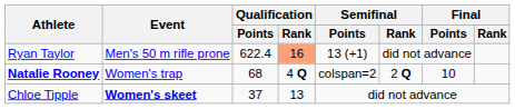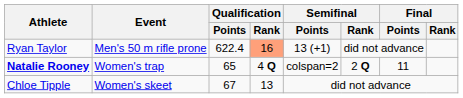Natalie Rooney | Qualification / Points: 68 -> 65
Natalie Rooney | Final / Points: 10 -> 11
Chloe Tipple | Event: bold -> normal
Chloe Tipple | Qualification / Points: 37 -> 67
